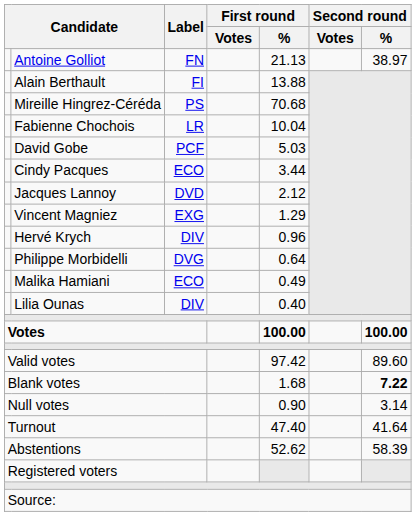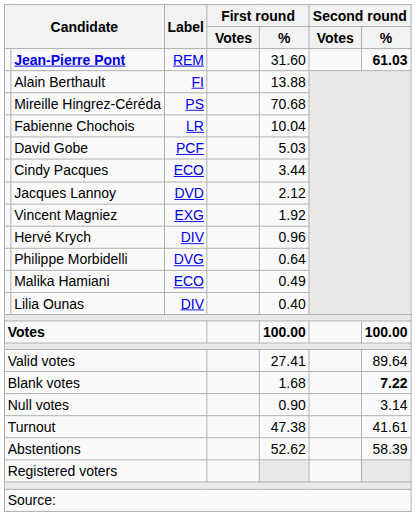+ row: Jean-Pierre Pont | REM | 31.60 | 61.03
- row: Antoine Golliot | FN | 21.13 | 38.97
Vincent Magniez | First round / %: 1.29 -> 1.92
Valid votes | First round / %: 97.42 -> 27.41
Valid votes | Second round / %: 89.60 -> 89.64
Turnout | First round / %: 47.40 -> 47.38
Turnout | Second round / %: 41.64 -> 41.61
